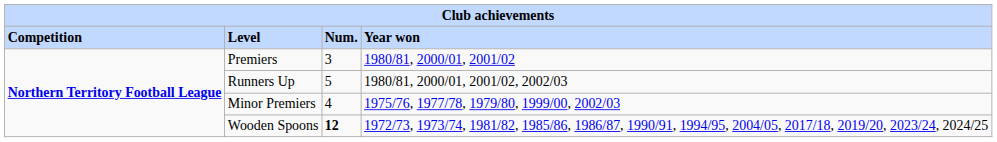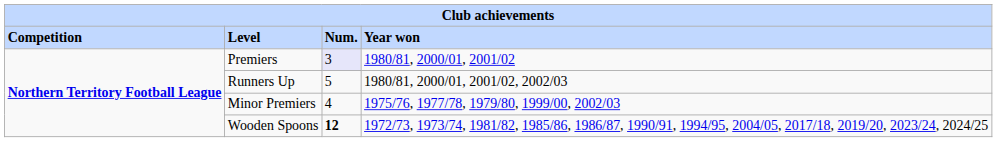Premiers | column 3: no background -> lavender background
